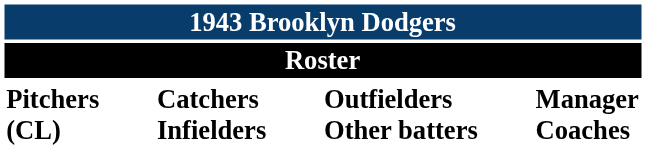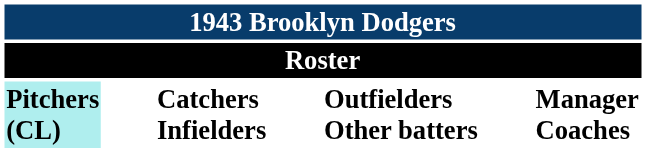Pitchers (CL) | column 1: no background -> paleturquoise background
